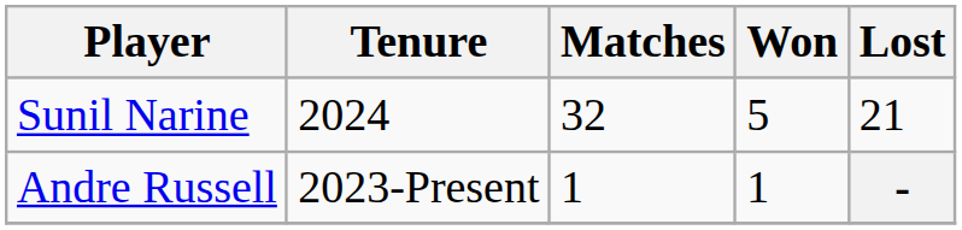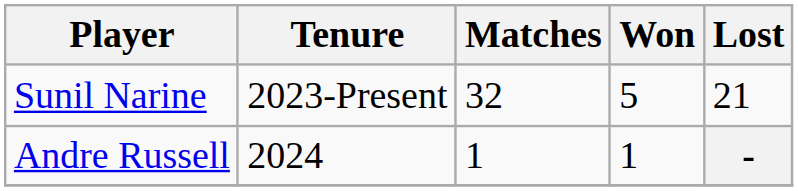Sunil Narine | Tenure: 2024 -> 2023-Present
Andre Russell | Tenure: 2023-Present -> 2024
